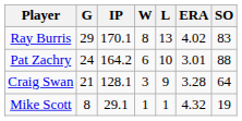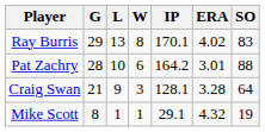columns swapped: IP <-> L
Pat Zachry | G: 24 -> 28
